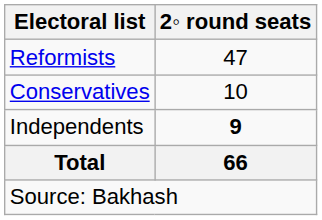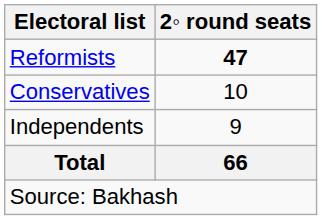Reformists | 2◦ round seats: normal -> bold
Independents | 2◦ round seats: bold -> normal
